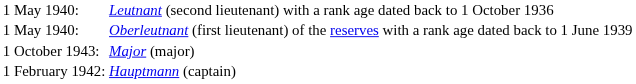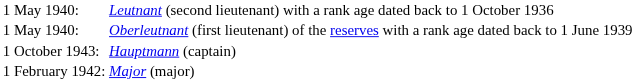row 3 | column 2: Major (major) -> Hauptmann (captain)
row 4 | column 2: Hauptmann (captain) -> Major (major)
